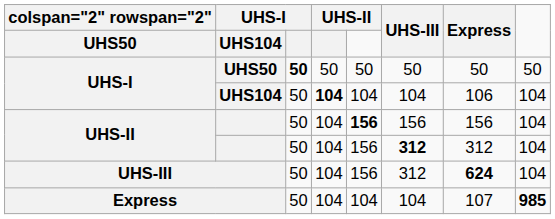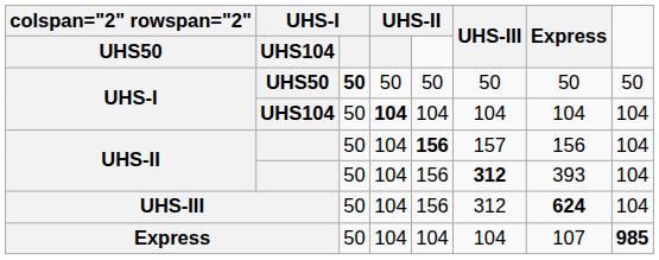row 4 | Express: 106 -> 104
row 5 | UHS-III: 156 -> 157
row 6 | Express: 312 -> 393
